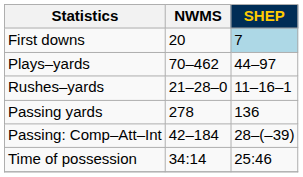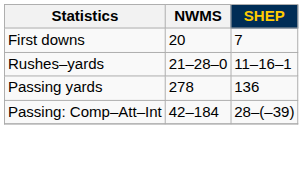First downs | SHEP: lightblue background -> no background
- row: Plays–yards | 70–462 | 44–97
- row: Time of possession | 34:14 | 25:46
